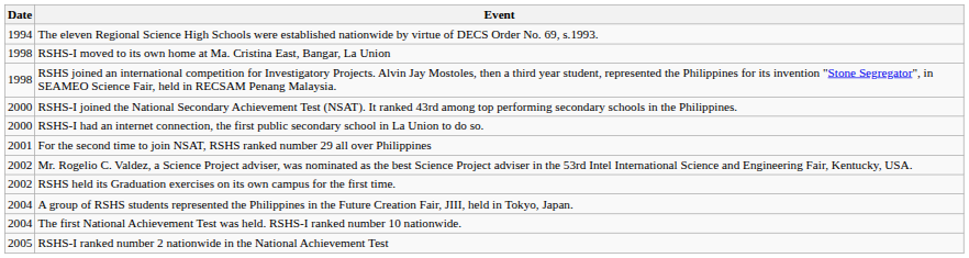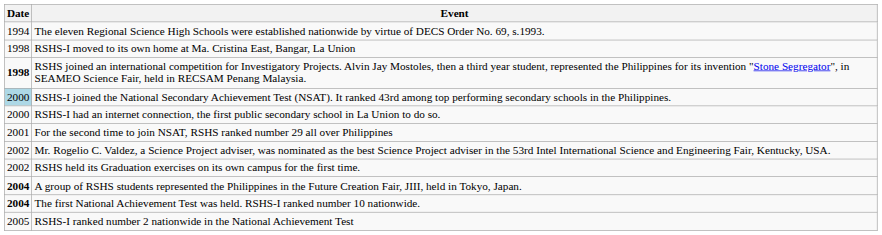row 4 | Date: normal -> bold
row 5 | Date: no background -> lightblue background
row 10 | Date: normal -> bold
row 11 | Date: normal -> bold
